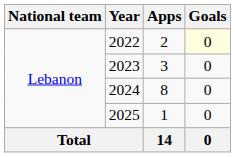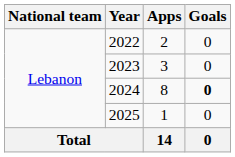2022 | Goals: lightyellow background -> no background
2024 | Goals: normal -> bold
